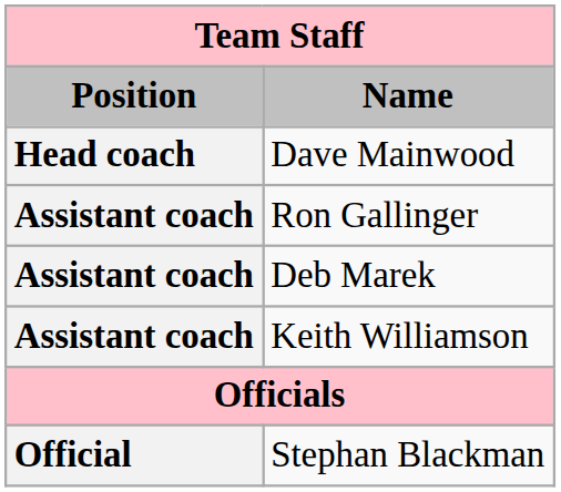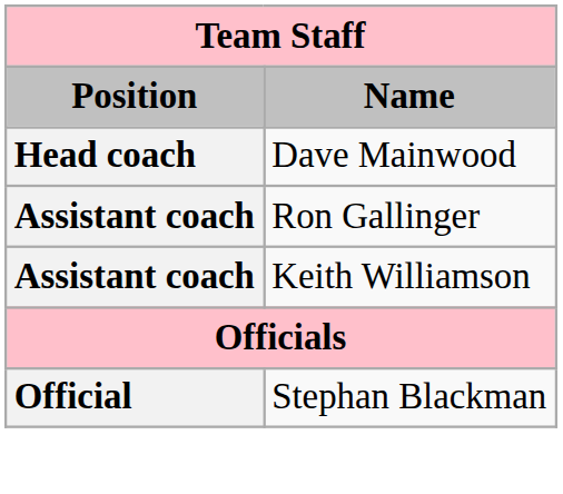- row: Assistant coach | Deb Marek
